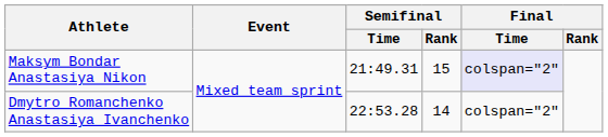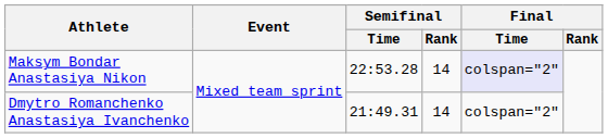Maksym Bondar Anastasiya Nikon | Semifinal / Time: 21:49.31 -> 22:53.28
Maksym Bondar Anastasiya Nikon | Semifinal / Rank: 15 -> 14
Dmytro Romanchenko Anastasiya Ivanchenko | Semifinal / Time: 22:53.28 -> 21:49.31
